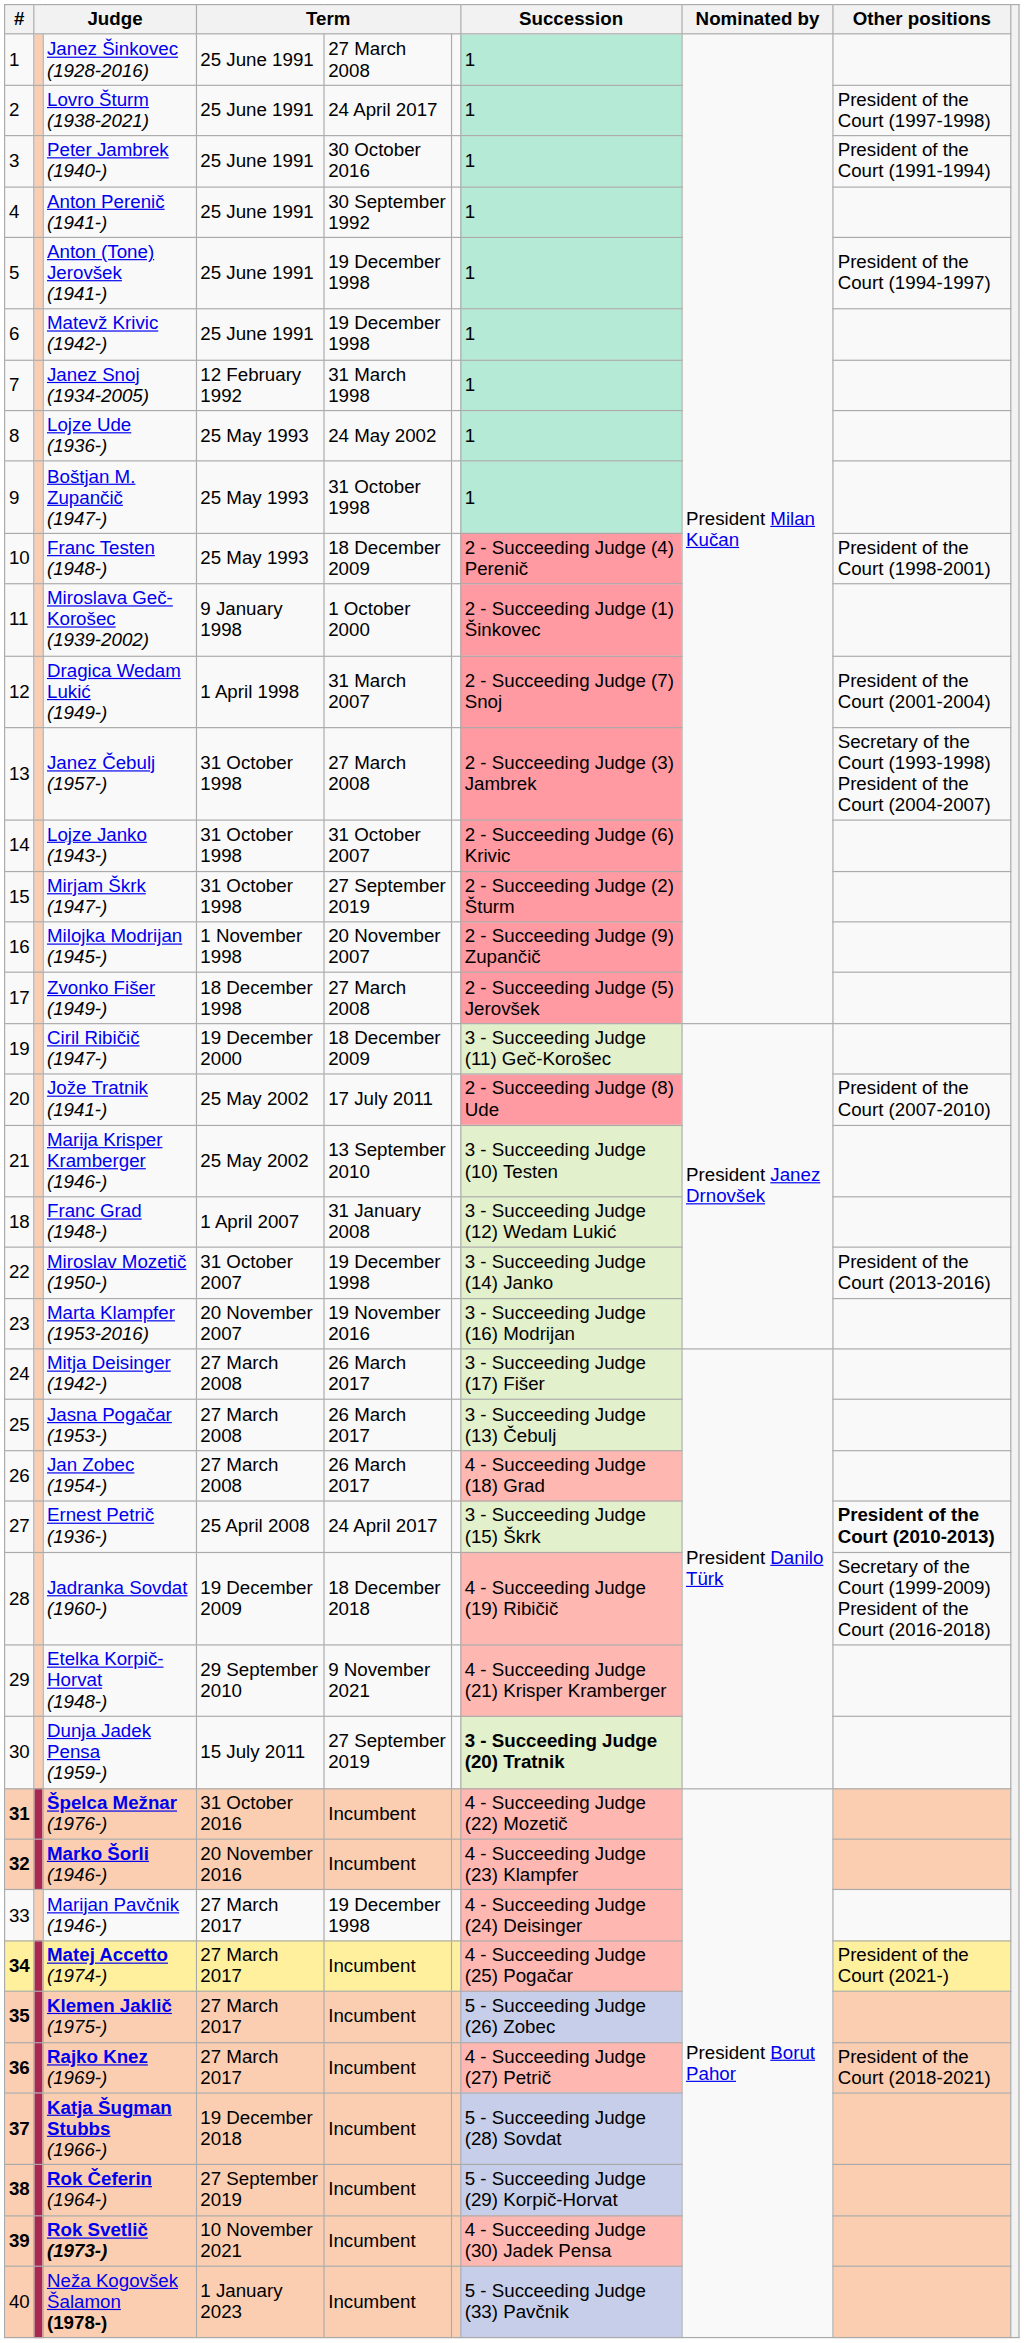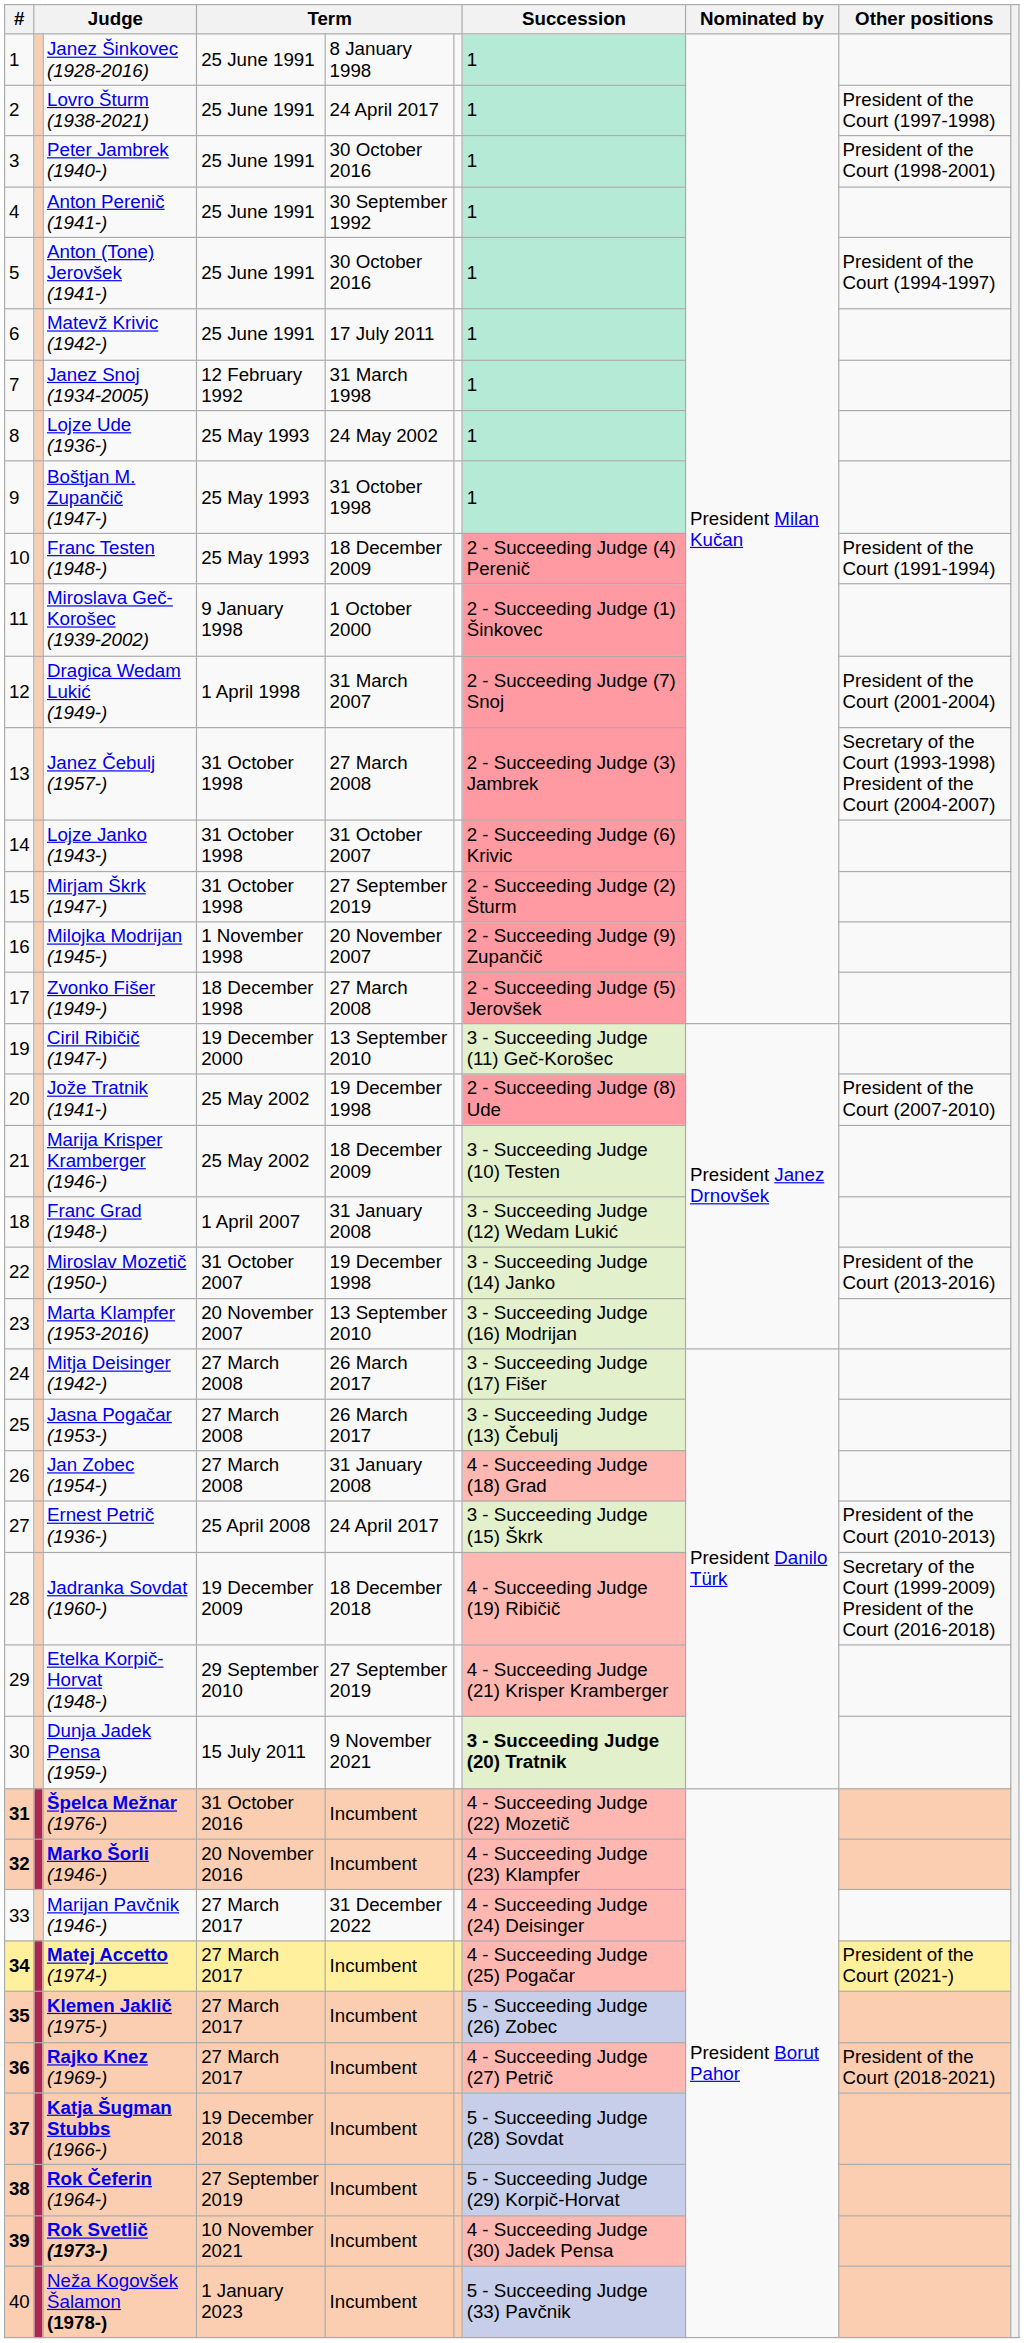Janez Šinkovec (1928-2016) | column 5: 27 March 2008 -> 8 January 1998
Peter Jambrek (1940-) | Other positions: President of the Court (1991-1994) -> President of the Court (1998-2001)
Anton (Tone) Jerovšek (1941-) | column 5: 19 December 1998 -> 30 October 2016
Matevž Krivic (1942-) | column 5: 19 December 1998 -> 17 July 2011
Franc Testen (1948-) | Other positions: President of the Court (1998-2001) -> President of the Court (1991-1994)
Ciril Ribičič (1947-) | column 5: 18 December 2009 -> 13 September 2010
Jože Tratnik (1941-) | column 5: 17 July 2011 -> 19 December 1998
Marija Krisper Kramberger (1946-) | column 5: 13 September 2010 -> 18 December 2009
Marta Klampfer (1953-2016) | column 5: 19 November 2016 -> 13 September 2010
Jan Zobec (1954-) | column 5: 26 March 2017 -> 31 January 2008
Ernest Petrič (1936-) | Other positions: bold -> normal
Etelka Korpič-Horvat (1948-) | column 5: 9 November 2021 -> 27 September 2019
Dunja Jadek Pensa (1959-) | column 5: 27 September 2019 -> 9 November 2021
Marijan Pavčnik (1946-) | column 5: 19 December 1998 -> 31 December 2022
